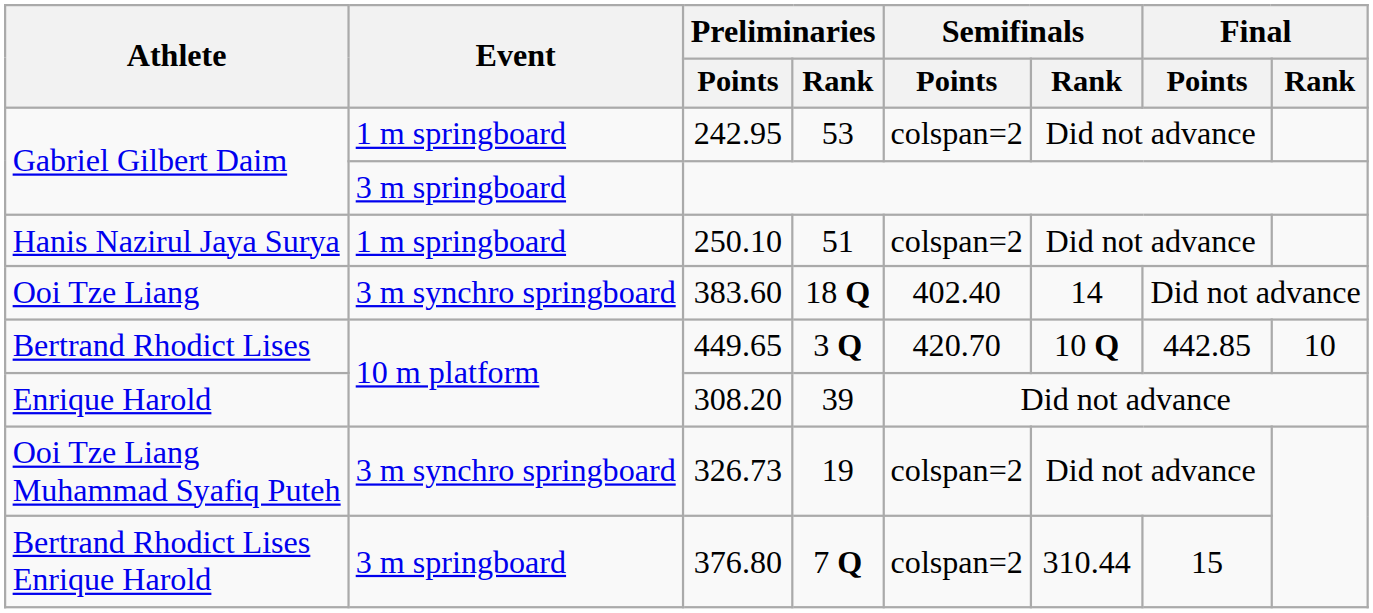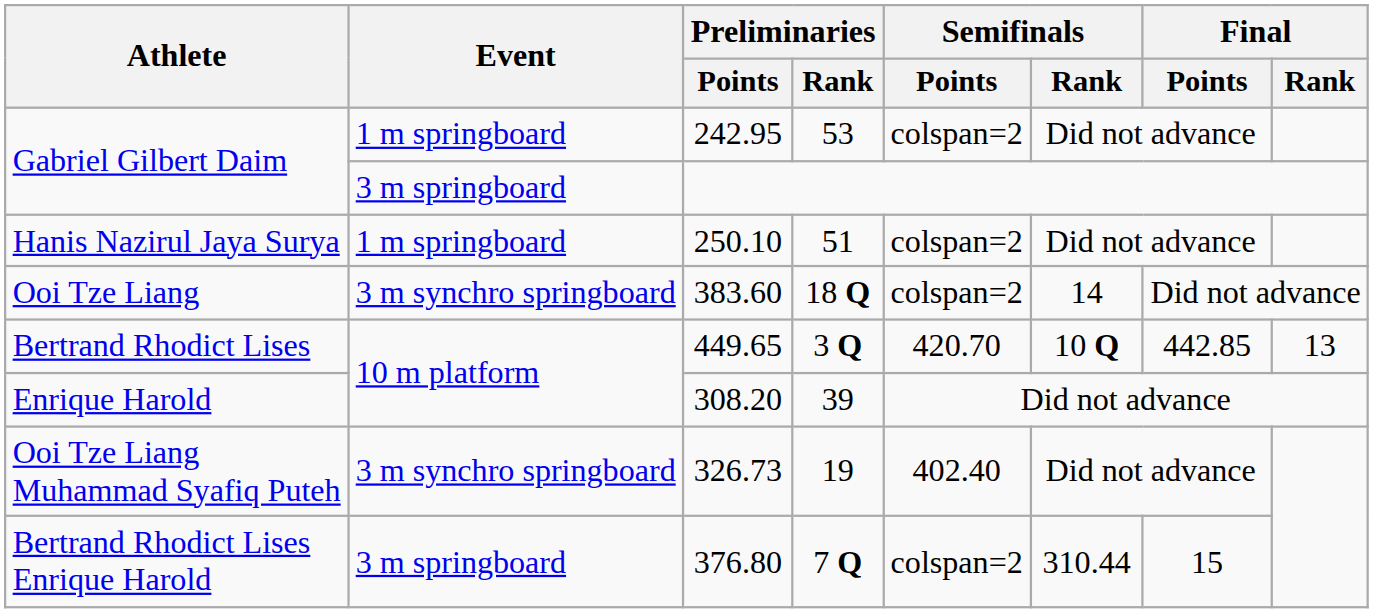383.60 | Semifinals / Points: 402.40 -> colspan=2
449.65 | Final / Rank: 10 -> 13
326.73 | Semifinals / Points: colspan=2 -> 402.40
